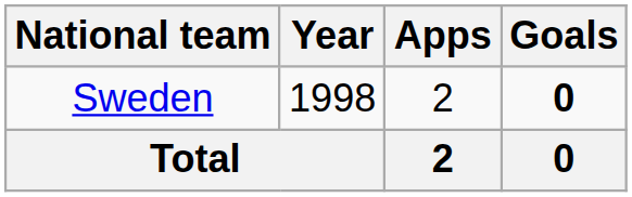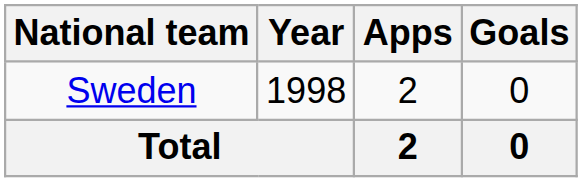Sweden | Goals: bold -> normal
